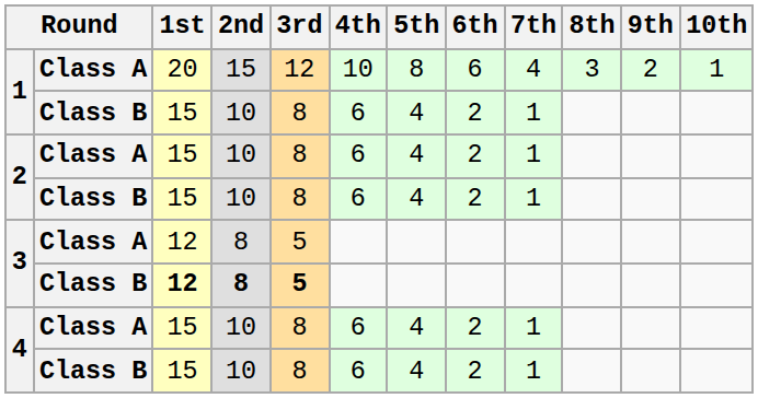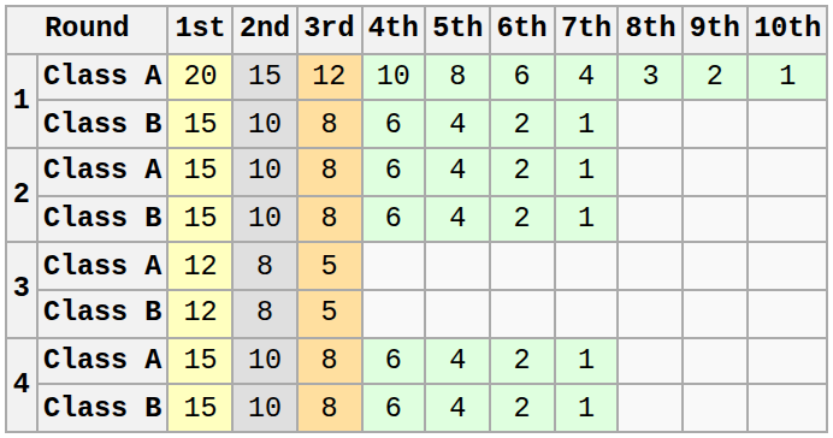3 / Class B | 1st: bold -> normal
3 / Class B | 2nd: bold -> normal
3 / Class B | 3rd: bold -> normal
